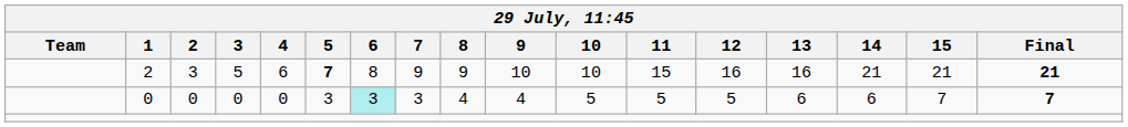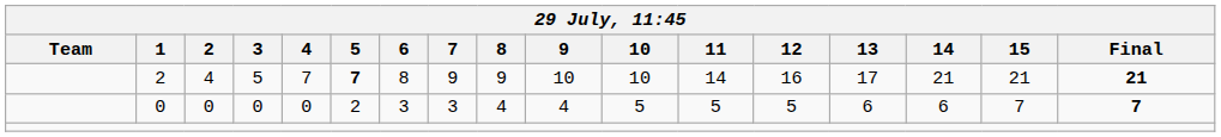row 3 | 2: 3 -> 4
row 3 | 4: 6 -> 7
row 3 | 11: 15 -> 14
row 3 | 13: 16 -> 17
row 4 | 5: 3 -> 2
row 4 | 6: paleturquoise background -> no background
